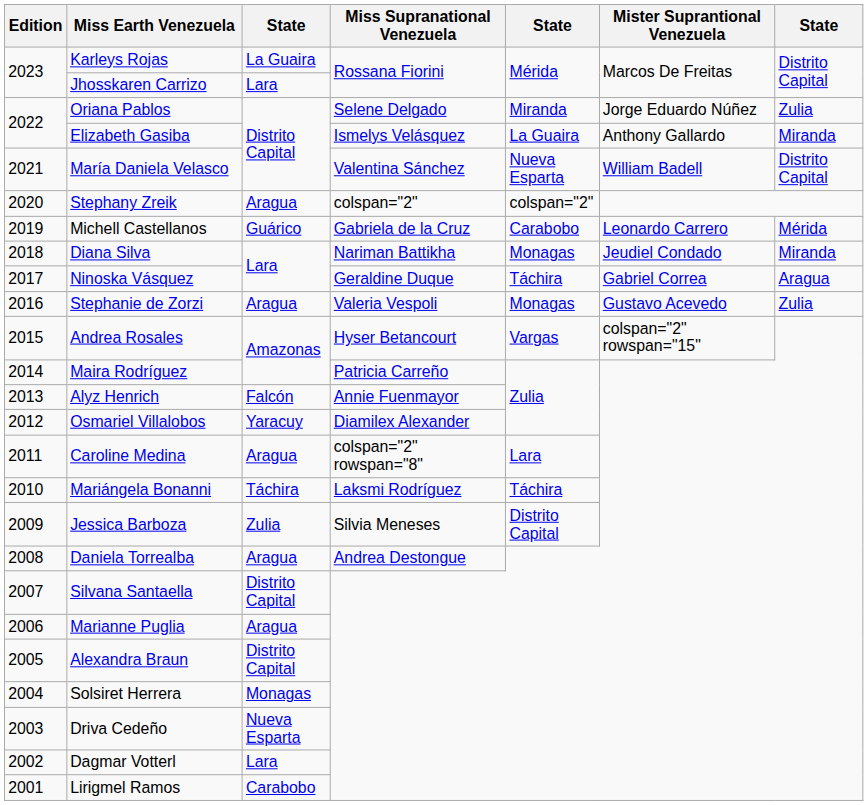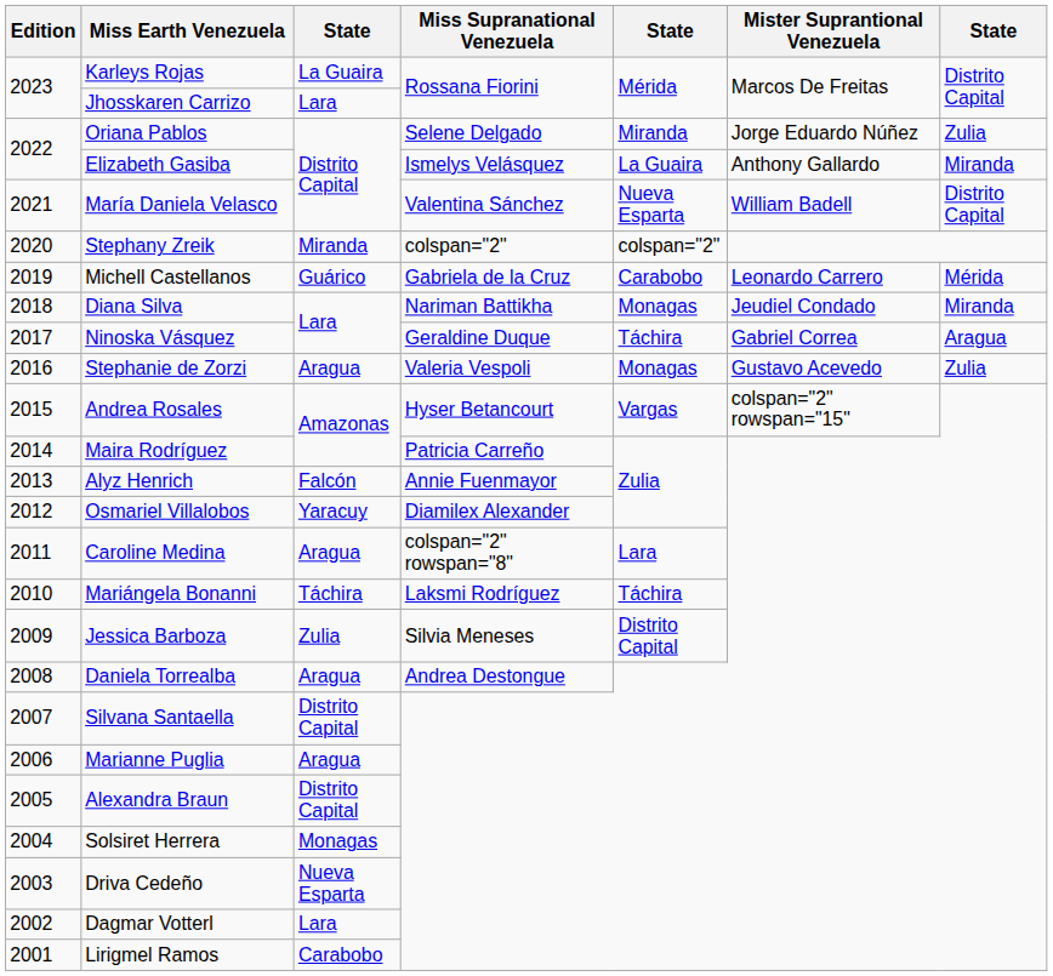Stephany Zreik | column 3: Aragua -> Miranda
